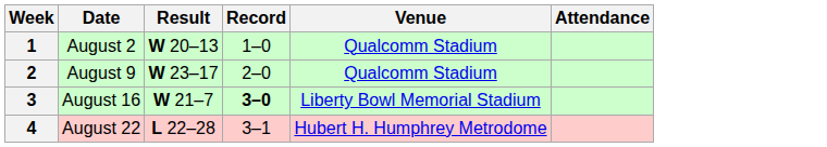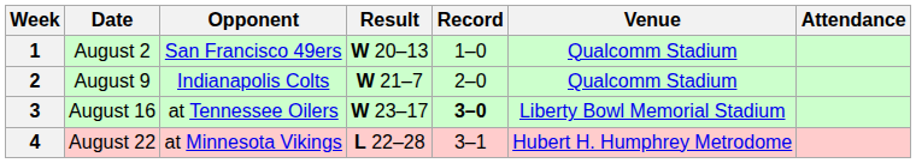+ column: Opponent | San Francisco 49ers | Indianapolis Colts | at Tennessee Oilers | at Minnesota Vikings
2 | Result: W 23–17 -> W 21–7
3 | Result: W 21–7 -> W 23–17
